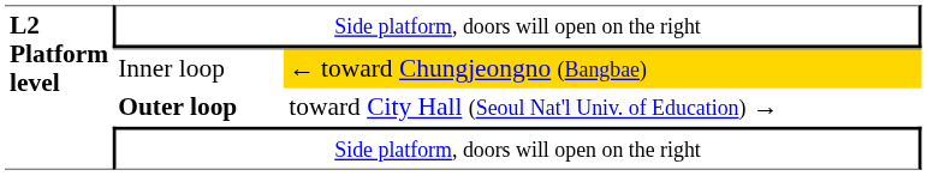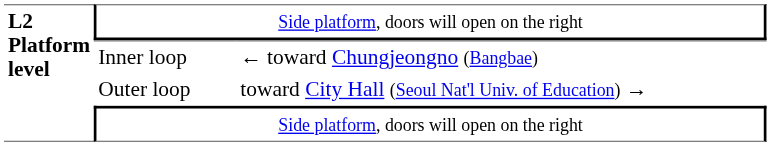Inner loop | column 3: gold background -> no background
Outer loop | column 2: bold -> normal
